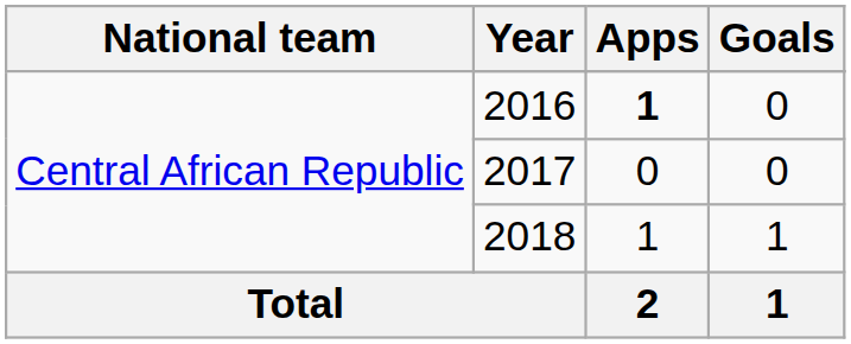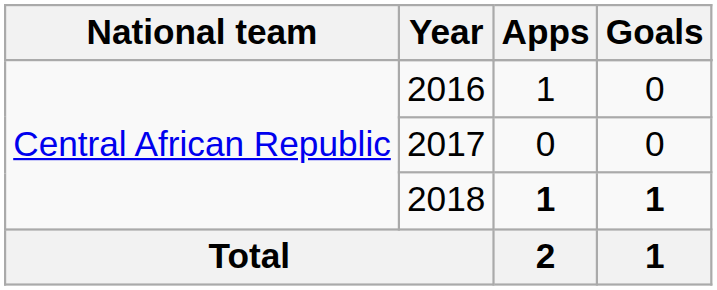2016 | Apps: bold -> normal
2018 | Apps: normal -> bold
2018 | Goals: normal -> bold
